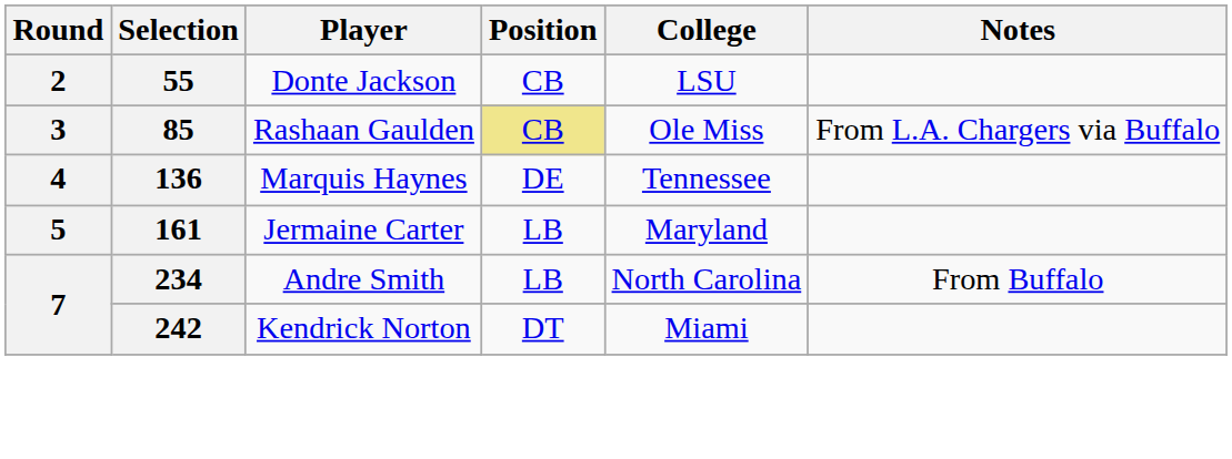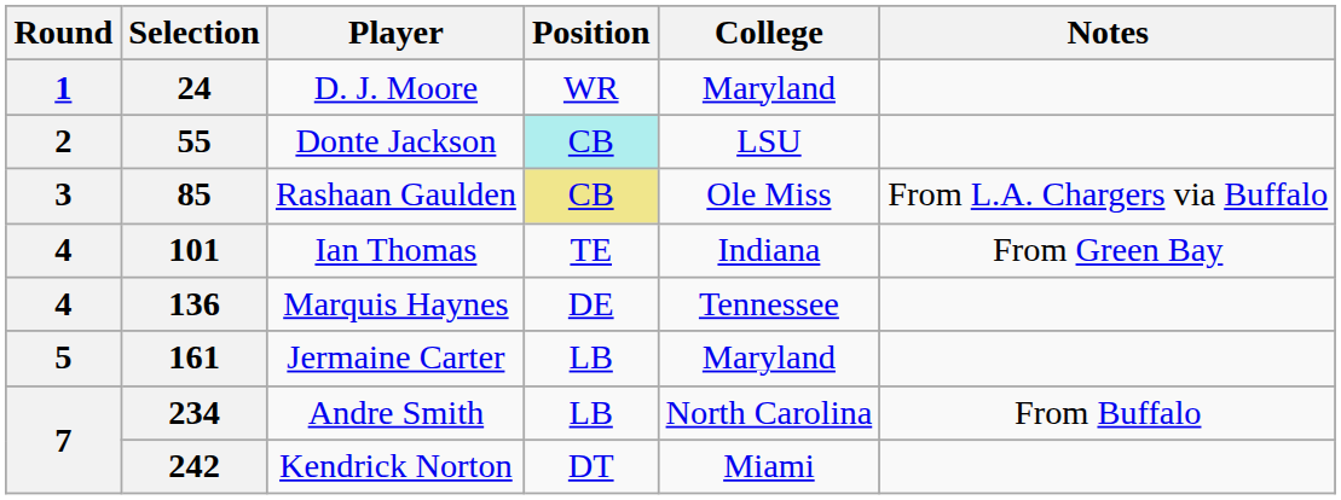+ row: 1 | 24 | D. J. Moore | WR | Maryland
55 | Position: no background -> paleturquoise background
+ row: 4 | 101 | Ian Thomas | TE | Indiana | From Green Bay
